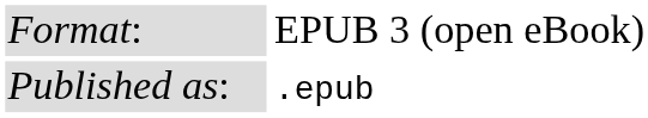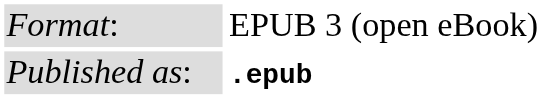Published as: | column 2: normal -> bold
